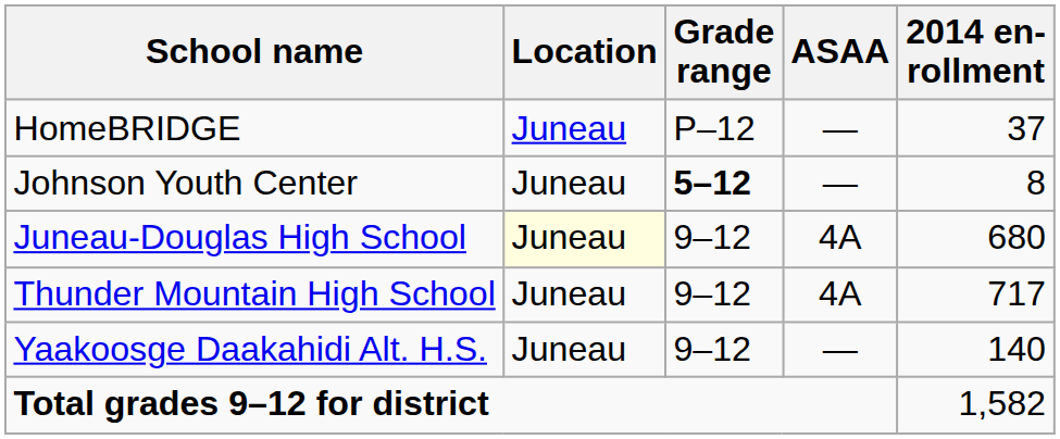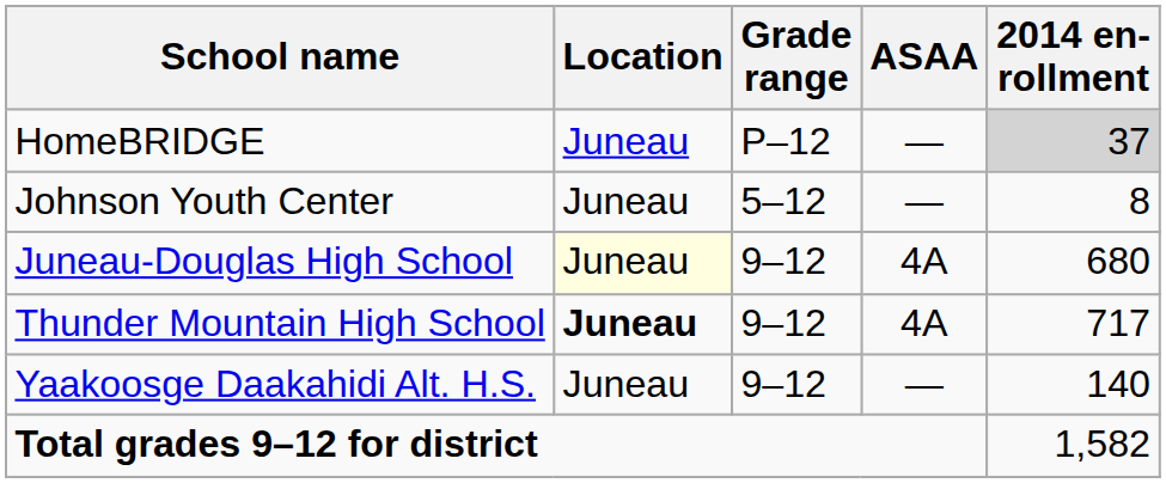HomeBRIDGE | 2014 en- rollment: no background -> lightgrey background
Johnson Youth Center | Grade range: bold -> normal
Thunder Mountain High School | Location: normal -> bold
